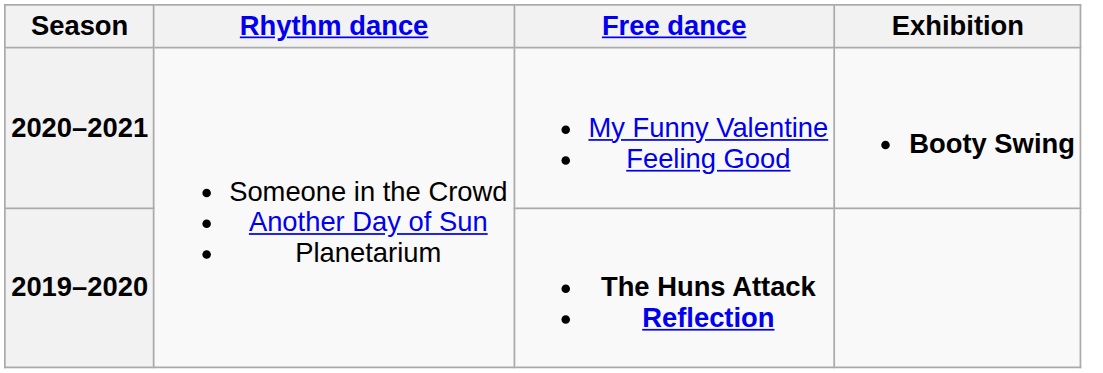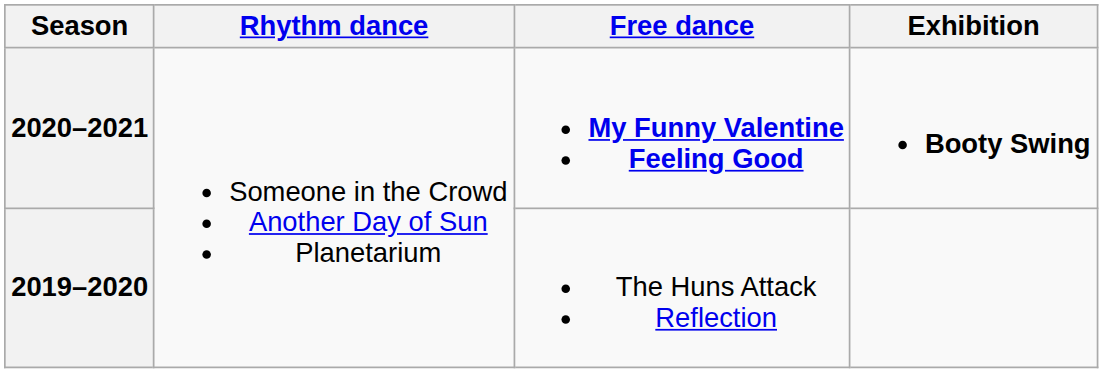2020–2021 | Free dance: normal -> bold
2019–2020 | Free dance: bold -> normal
